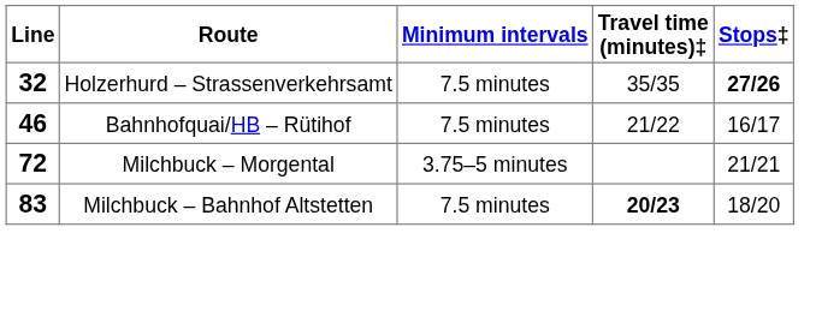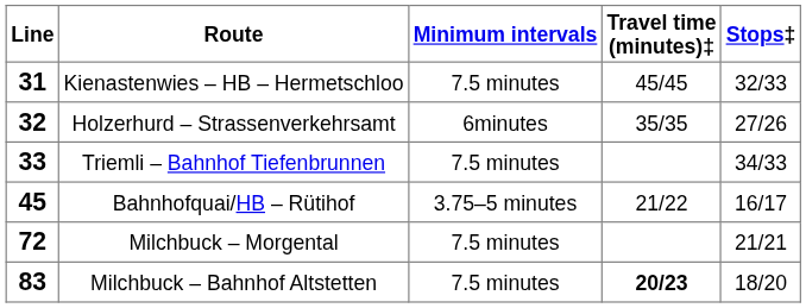+ row: 31 | Kienastenwies – HB – Hermetschloo | 7.5 minutes | 45/45 | 32/33
Holzerhurd – Strassenverkehrsamt | Minimum intervals: 7.5 minutes -> 6minutes
Holzerhurd – Strassenverkehrsamt | Stops‡: bold -> normal
+ row: 33 | Triemli – Bahnhof Tiefenbrunnen | 7.5 minutes | 34/33
Bahnhofquai/HB – Rütihof | Line: 46 -> 45
Bahnhofquai/HB – Rütihof | Minimum intervals: 7.5 minutes -> 3.75–5 minutes
Milchbuck – Morgental | Minimum intervals: 3.75–5 minutes -> 7.5 minutes
